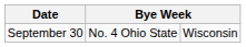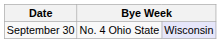September 30 | column 3: no background -> lavender background
